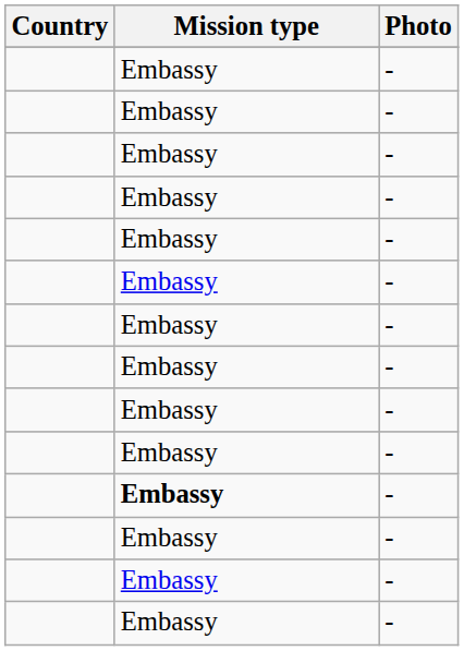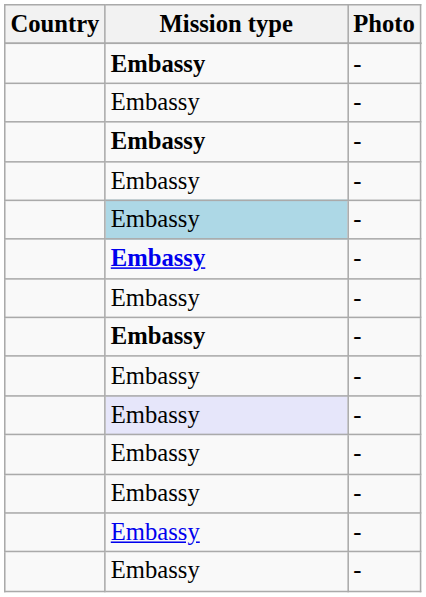row 2 | Mission type: normal -> bold
row 4 | Mission type: normal -> bold
row 6 | Mission type: no background -> lightblue background
row 7 | Mission type: normal -> bold
row 9 | Mission type: normal -> bold
row 11 | Mission type: no background -> lavender background
row 12 | Mission type: bold -> normal
